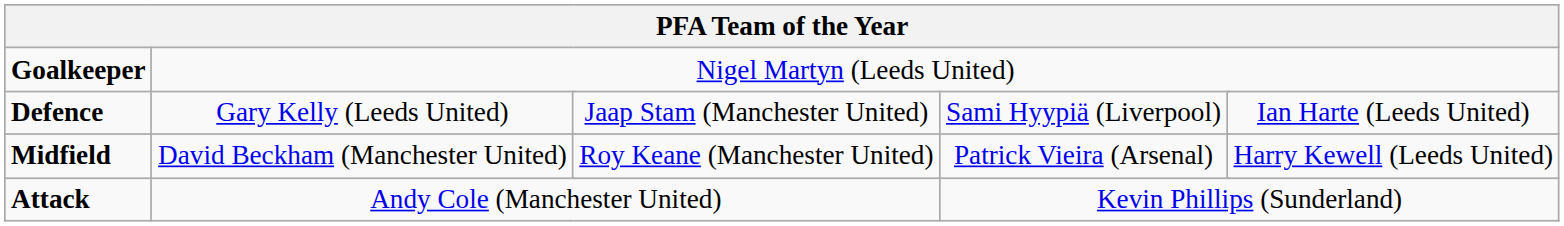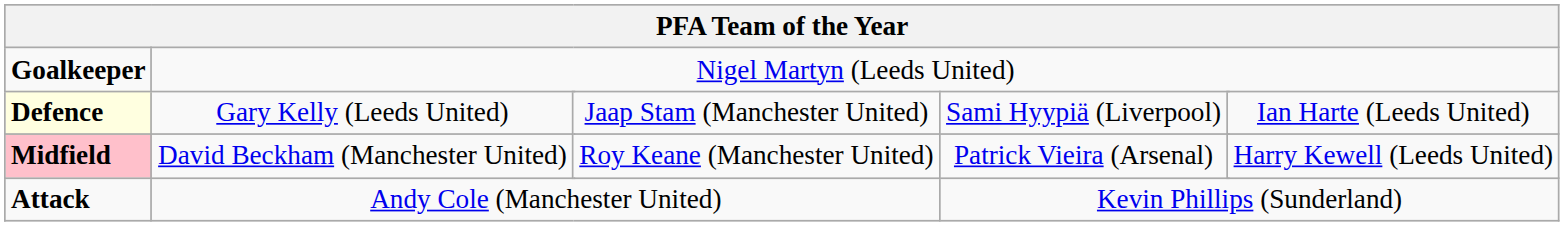Defence | column 1: no background -> lightyellow background
Midfield | column 1: no background -> pink background
